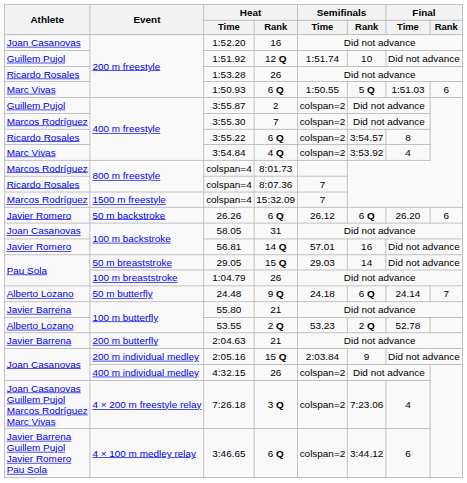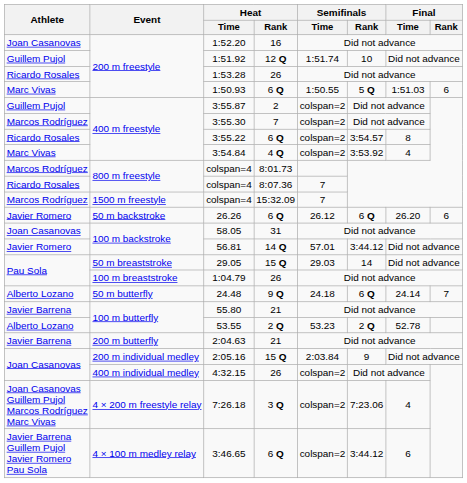56.81 | Semifinals / Rank: 16 -> 3:44.12
